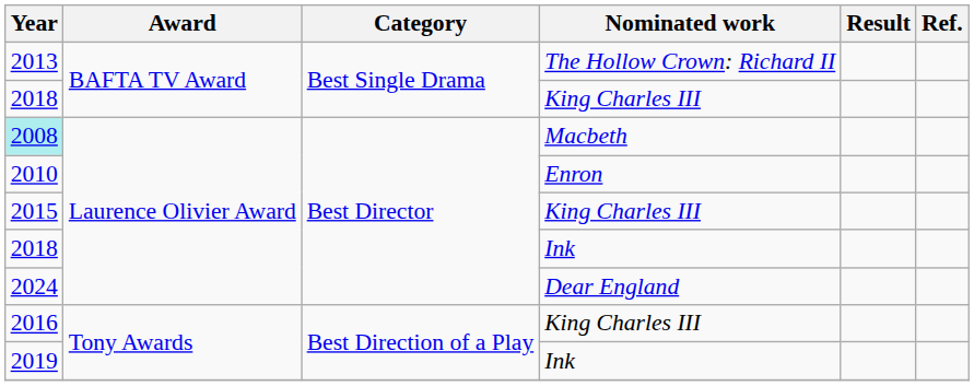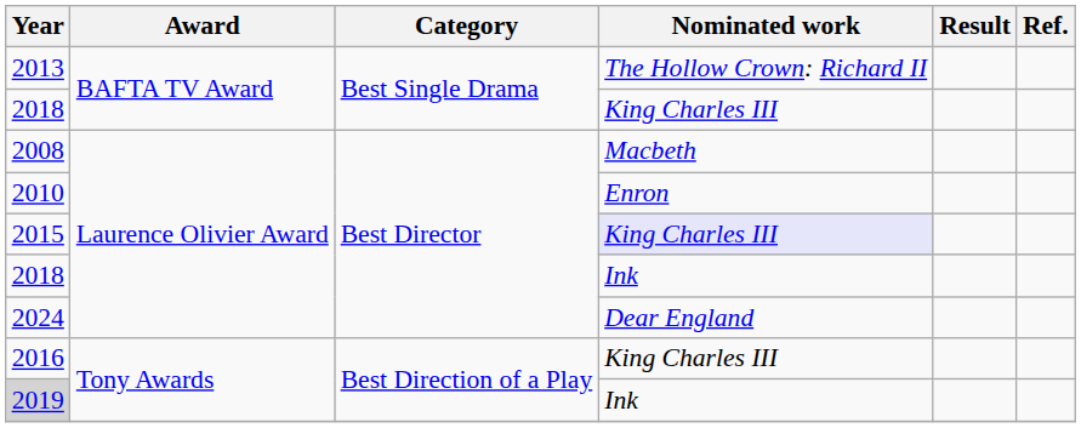2008 | Year: paleturquoise background -> no background
2015 | Nominated work: no background -> lavender background
2019 | Year: no background -> lightgrey background
